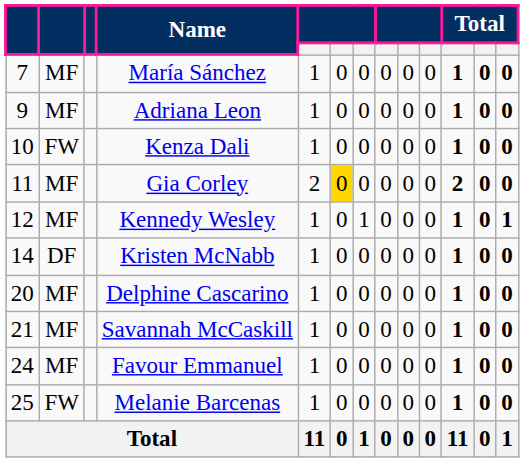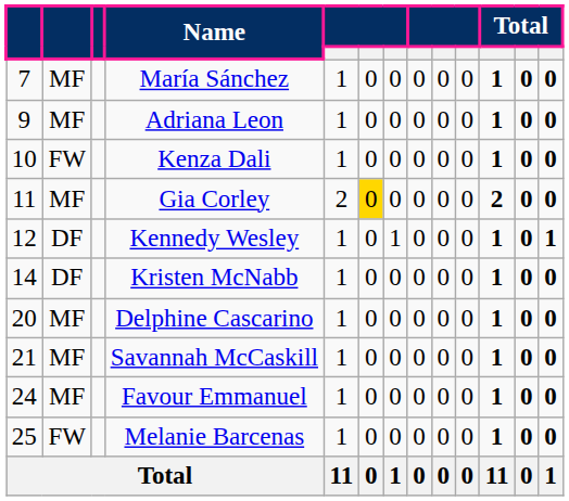Kennedy Wesley | column 2: MF -> DF
